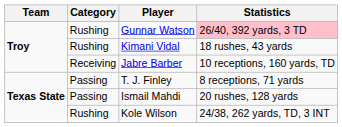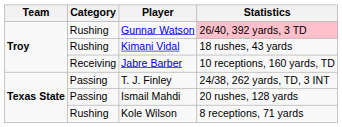T. J. Finley | Statistics: 8 receptions, 71 yards -> 24/38, 262 yards, TD, 3 INT
Kole Wilson | Statistics: 24/38, 262 yards, TD, 3 INT -> 8 receptions, 71 yards
